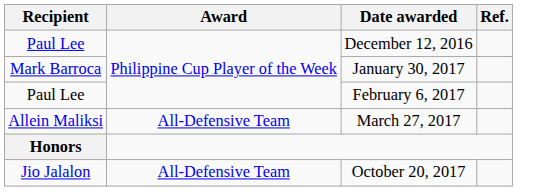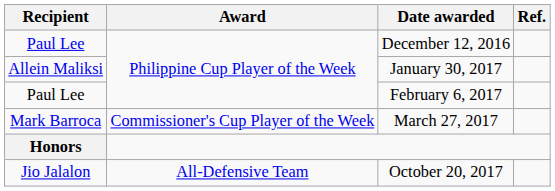January 30, 2017 | Recipient: Mark Barroca -> Allein Maliksi
March 27, 2017 | Recipient: Allein Maliksi -> Mark Barroca
March 27, 2017 | Award: All-Defensive Team -> Commissioner's Cup Player of the Week
